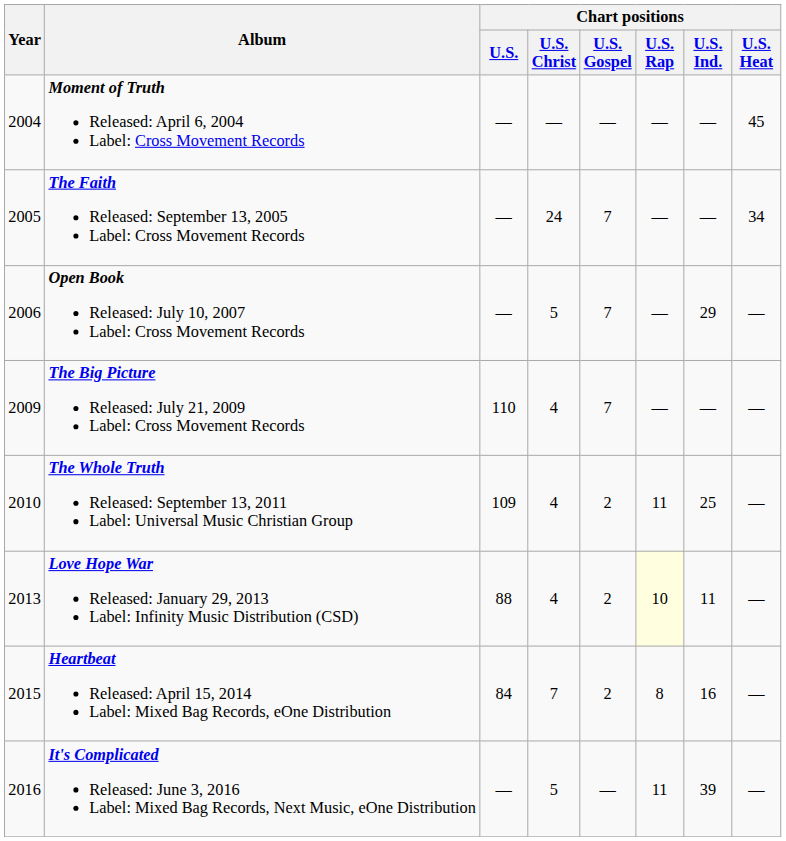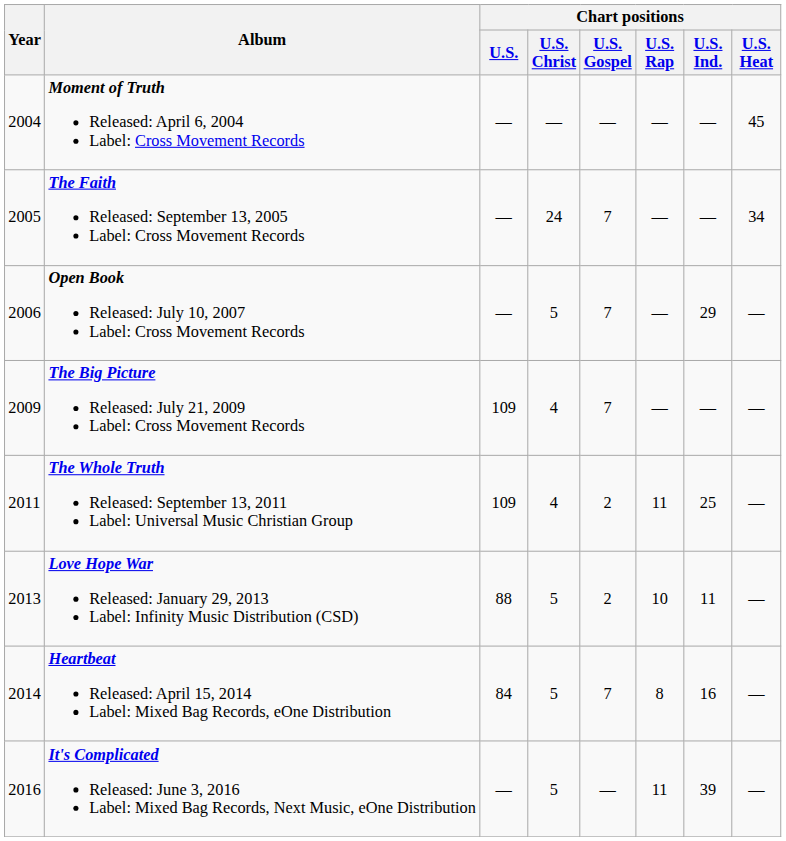row 6 | Chart positions / U.S.: 110 -> 109
row 7 | Year: 2010 -> 2011
row 8 | Chart positions / U.S. Christ: 4 -> 5
row 8 | Chart positions / U.S. Rap: lightyellow background -> no background
row 9 | Year: 2015 -> 2014
row 9 | Chart positions / U.S. Christ: 7 -> 5
row 9 | Chart positions / U.S. Gospel: 2 -> 7
